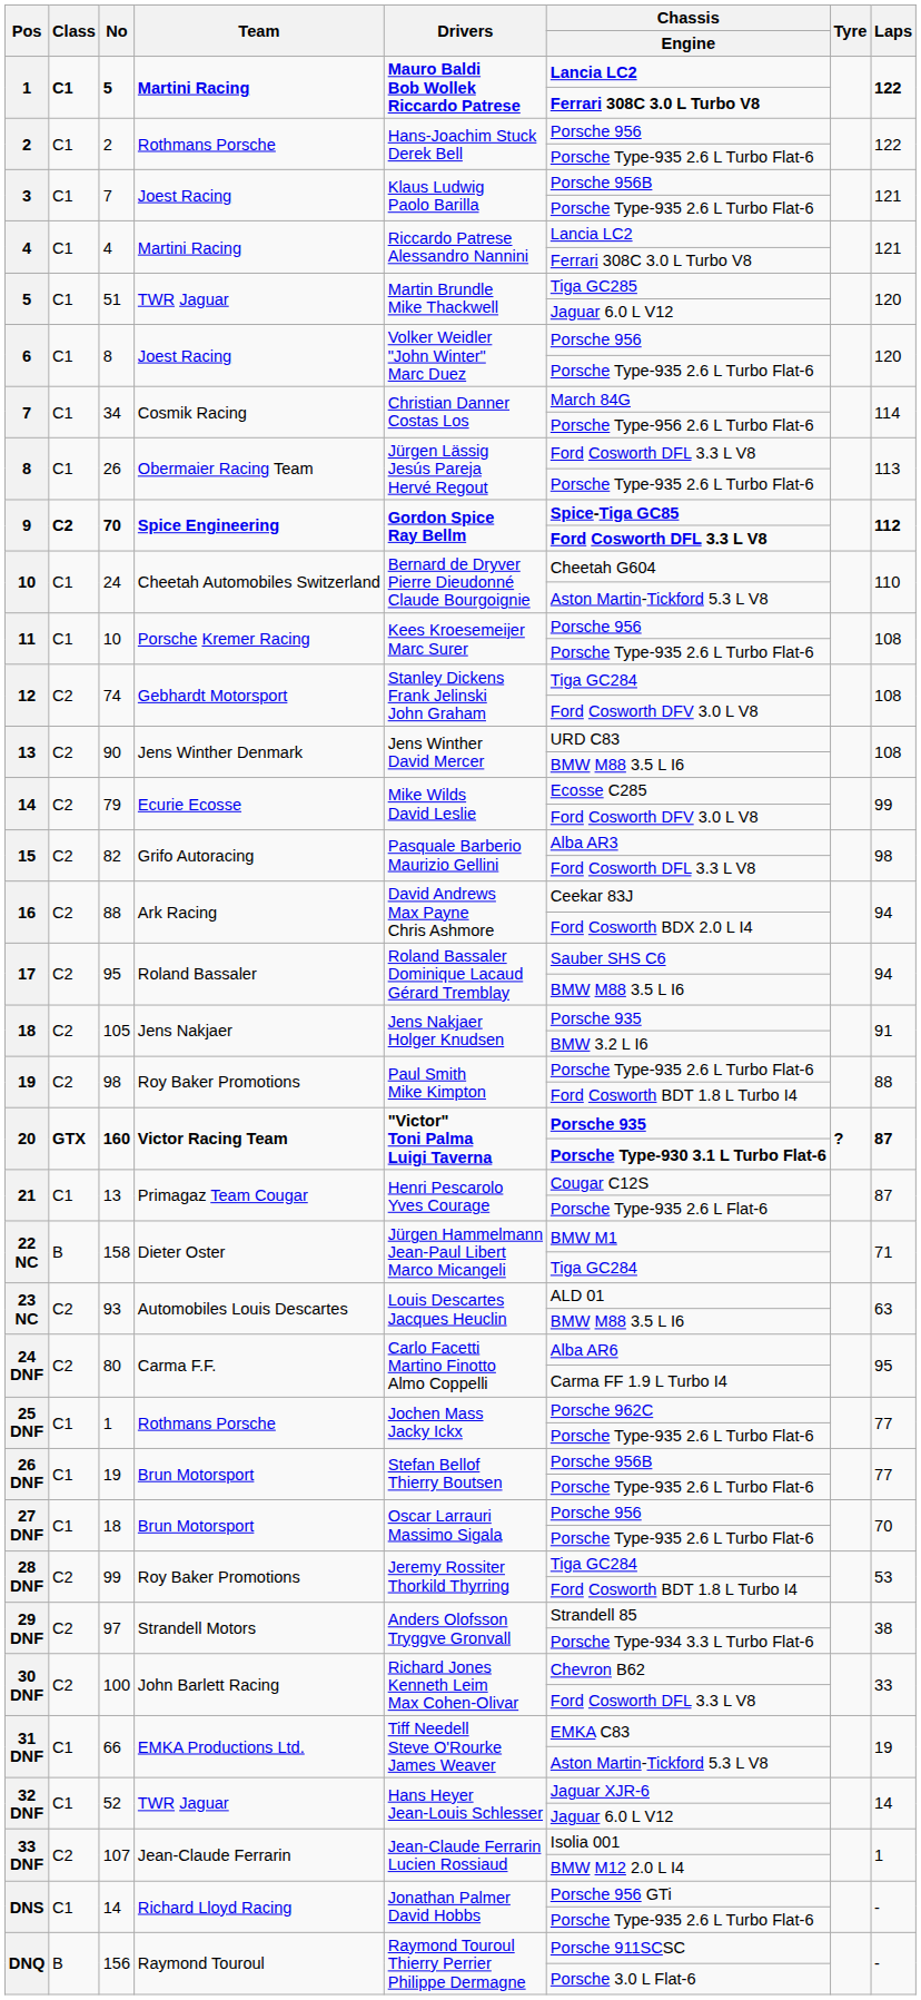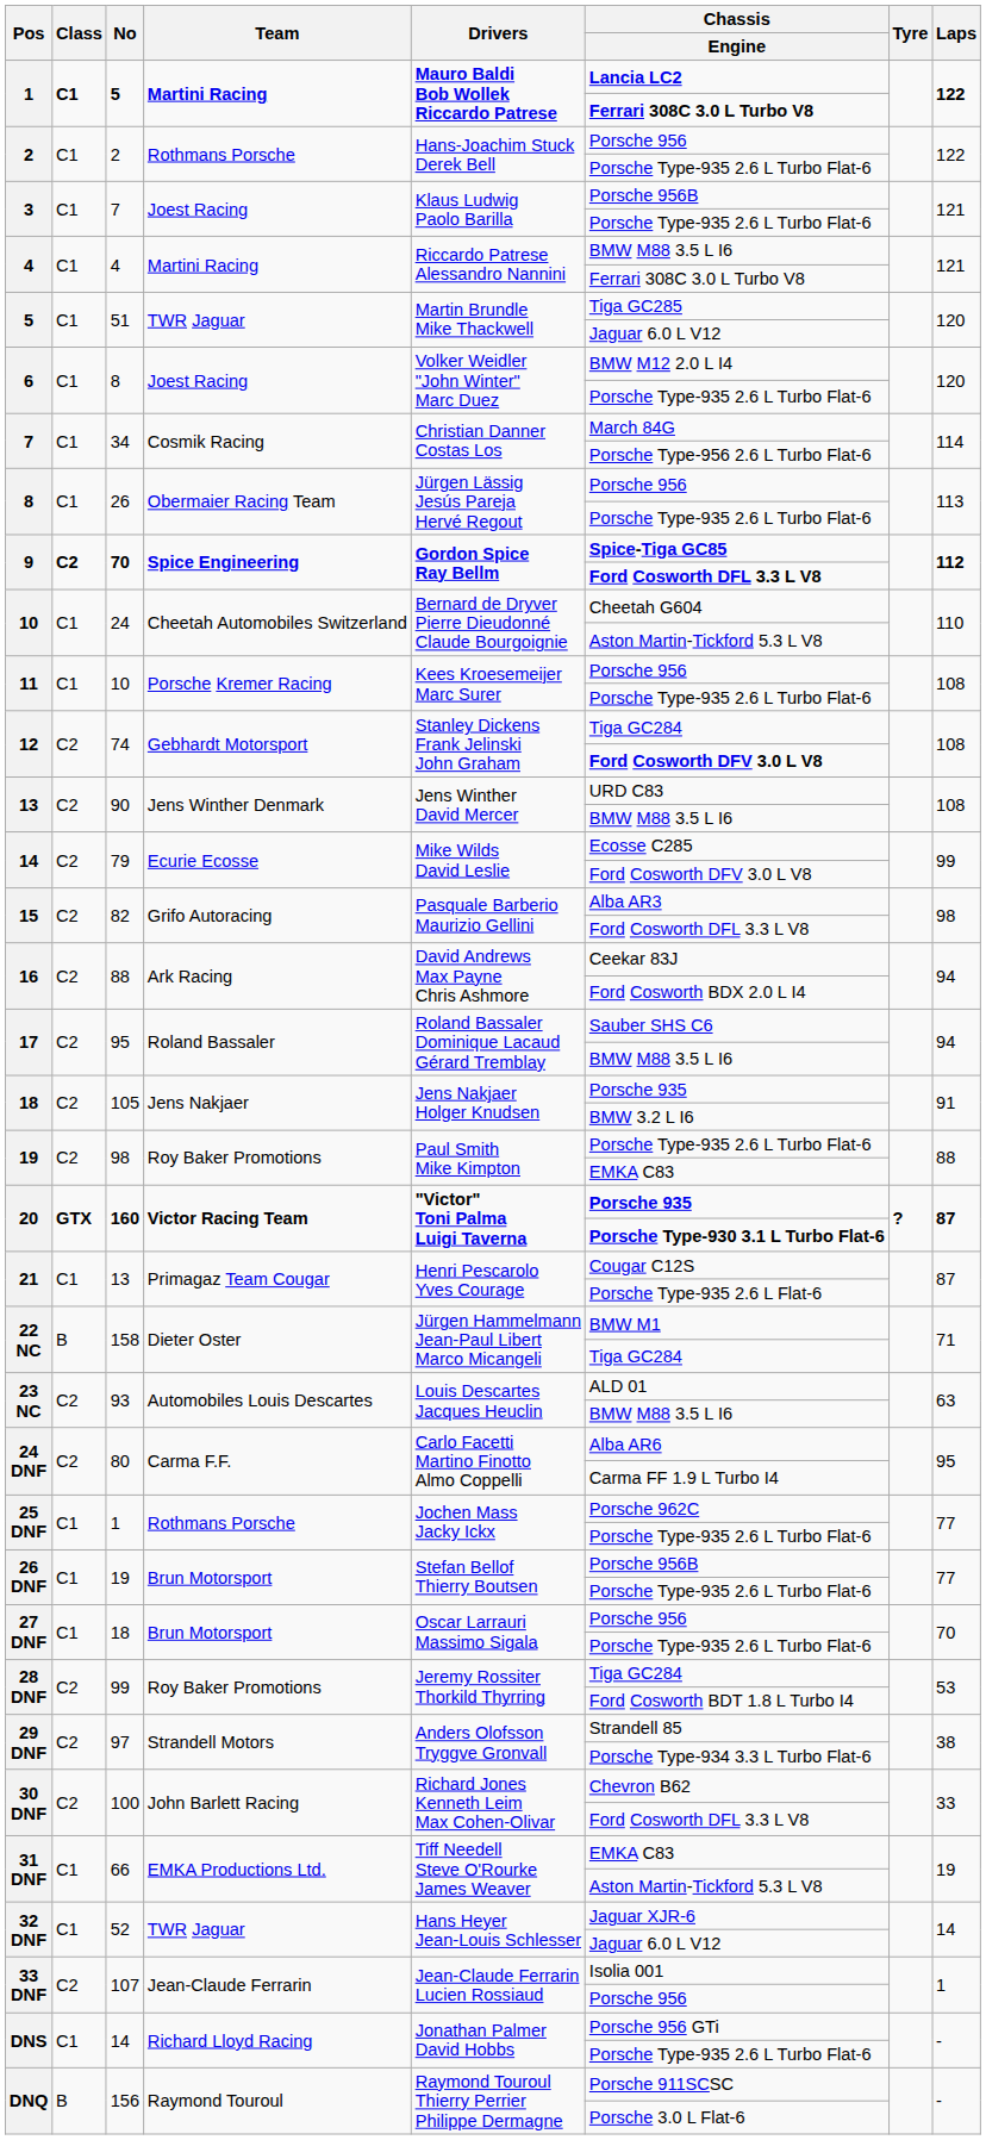row 9 | Chassis / Engine: Lancia LC2 -> BMW M88 3.5 L I6
row 13 | Chassis / Engine: Porsche 956 -> BMW M12 2.0 L I4
row 17 | Chassis / Engine: Ford Cosworth DFL 3.3 L V8 -> Porsche 956
row 26 | Chassis / Engine: normal -> bold
row 40 | Chassis / Engine: Ford Cosworth BDT 1.8 L Turbo I4 -> EMKA C83
row 68 | Chassis / Engine: BMW M12 2.0 L I4 -> Porsche 956
